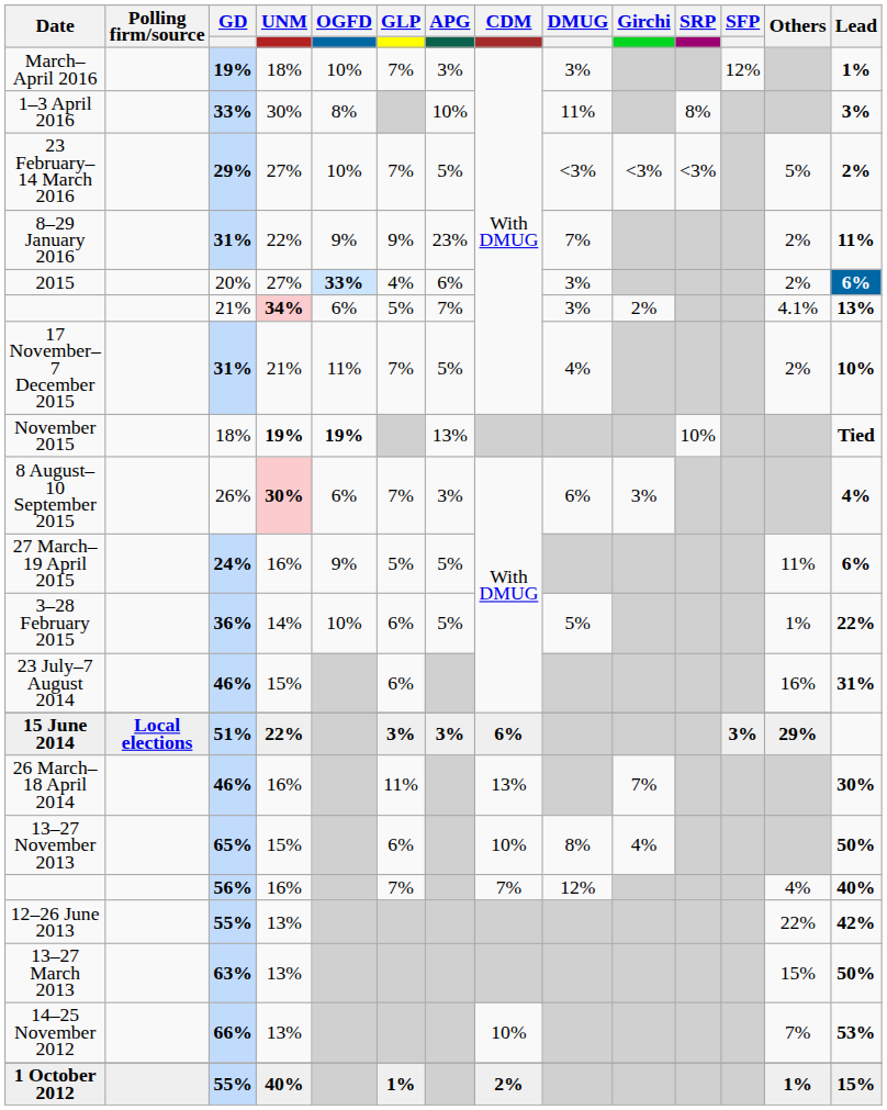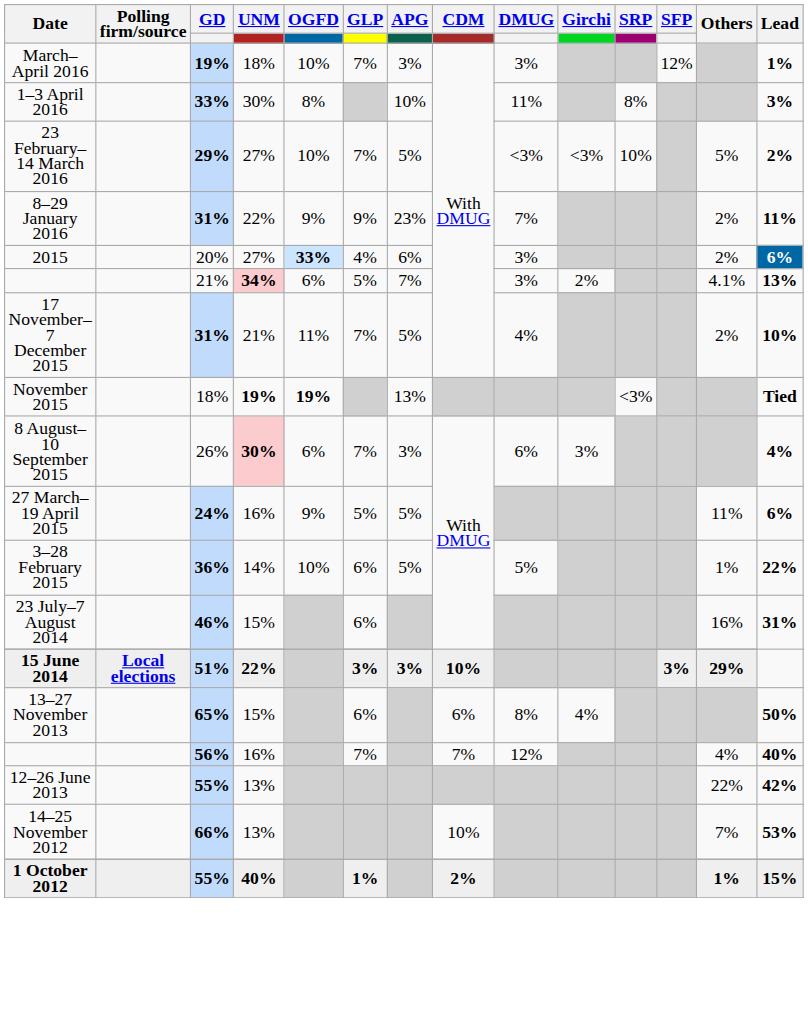23 February–14 March 2016 | SRP: <3% -> 10%
November 2015 | SRP: 10% -> <3%
15 June 2014 | CDM: 6% -> 10%
- row: 26 March–18 April 2014 | 46% | 16% | 11% | 13% | 7% | 30%
13–27 November 2013 | CDM: 10% -> 6%
- row: 13–27 March 2013 | 63% | 13% | 15% | 50%
